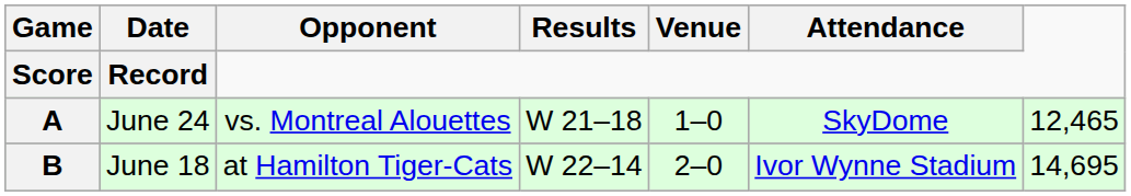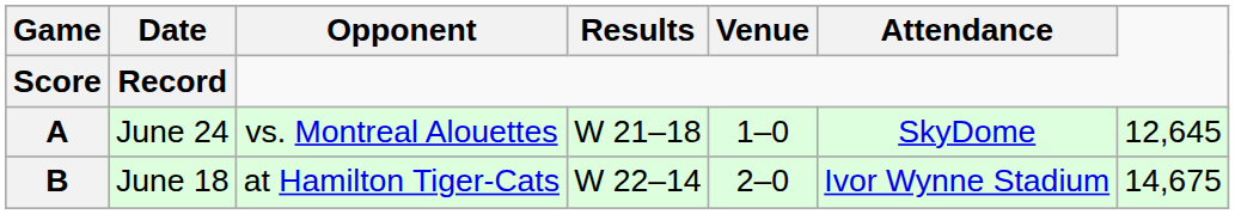A | column 7: 12,465 -> 12,645
B | column 7: 14,695 -> 14,675
